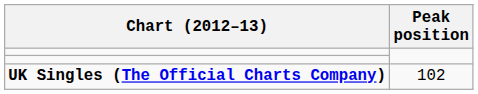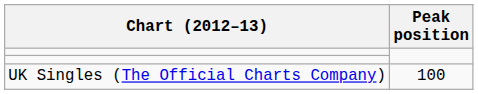row 4 | Chart (2012–13): bold -> normal
row 4 | Peak position: 102 -> 100
